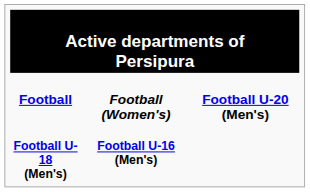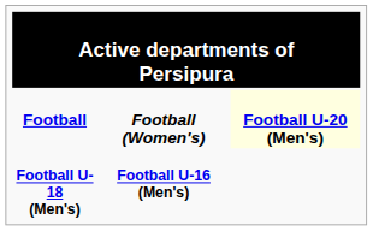Football | column 3: no background -> lightyellow background
